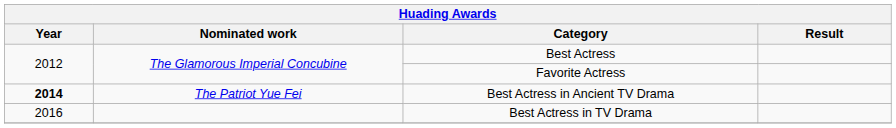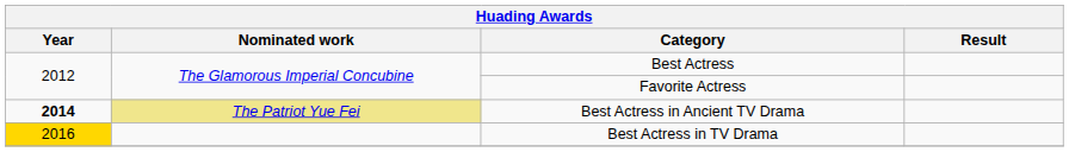Best Actress in Ancient TV Drama | Nominated work: no background -> khaki background
Best Actress in TV Drama | Year: no background -> gold background
